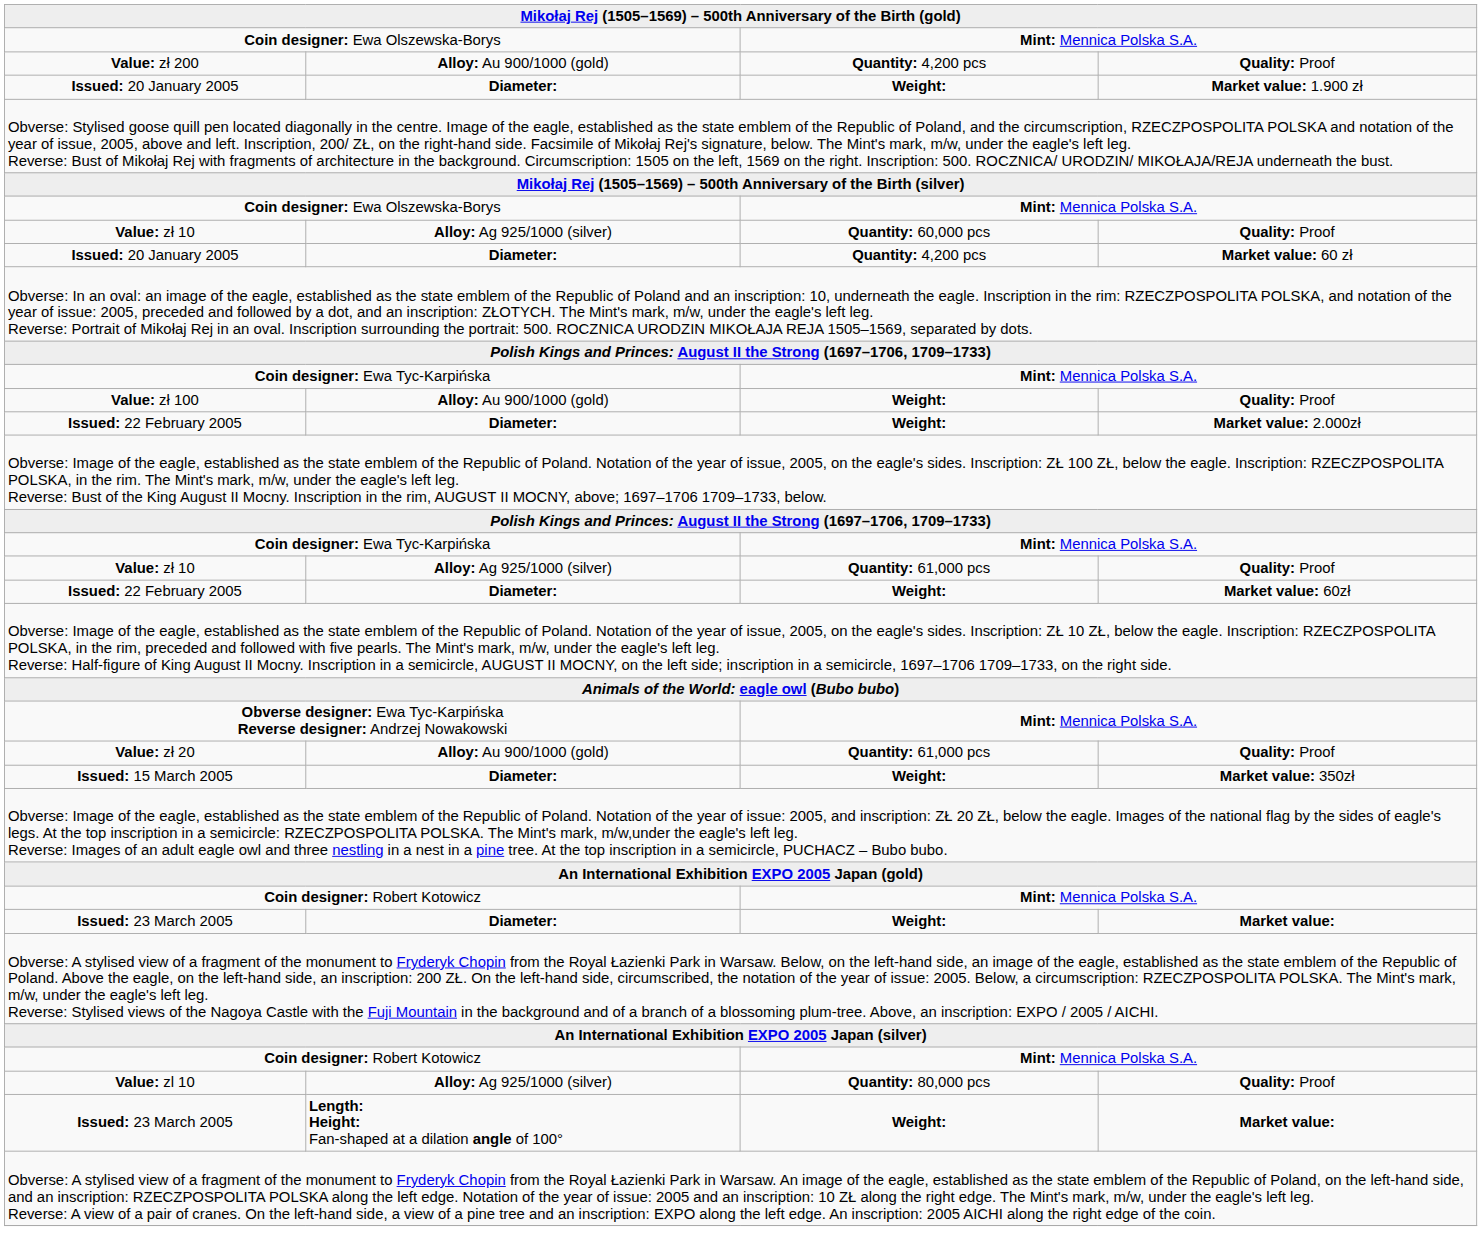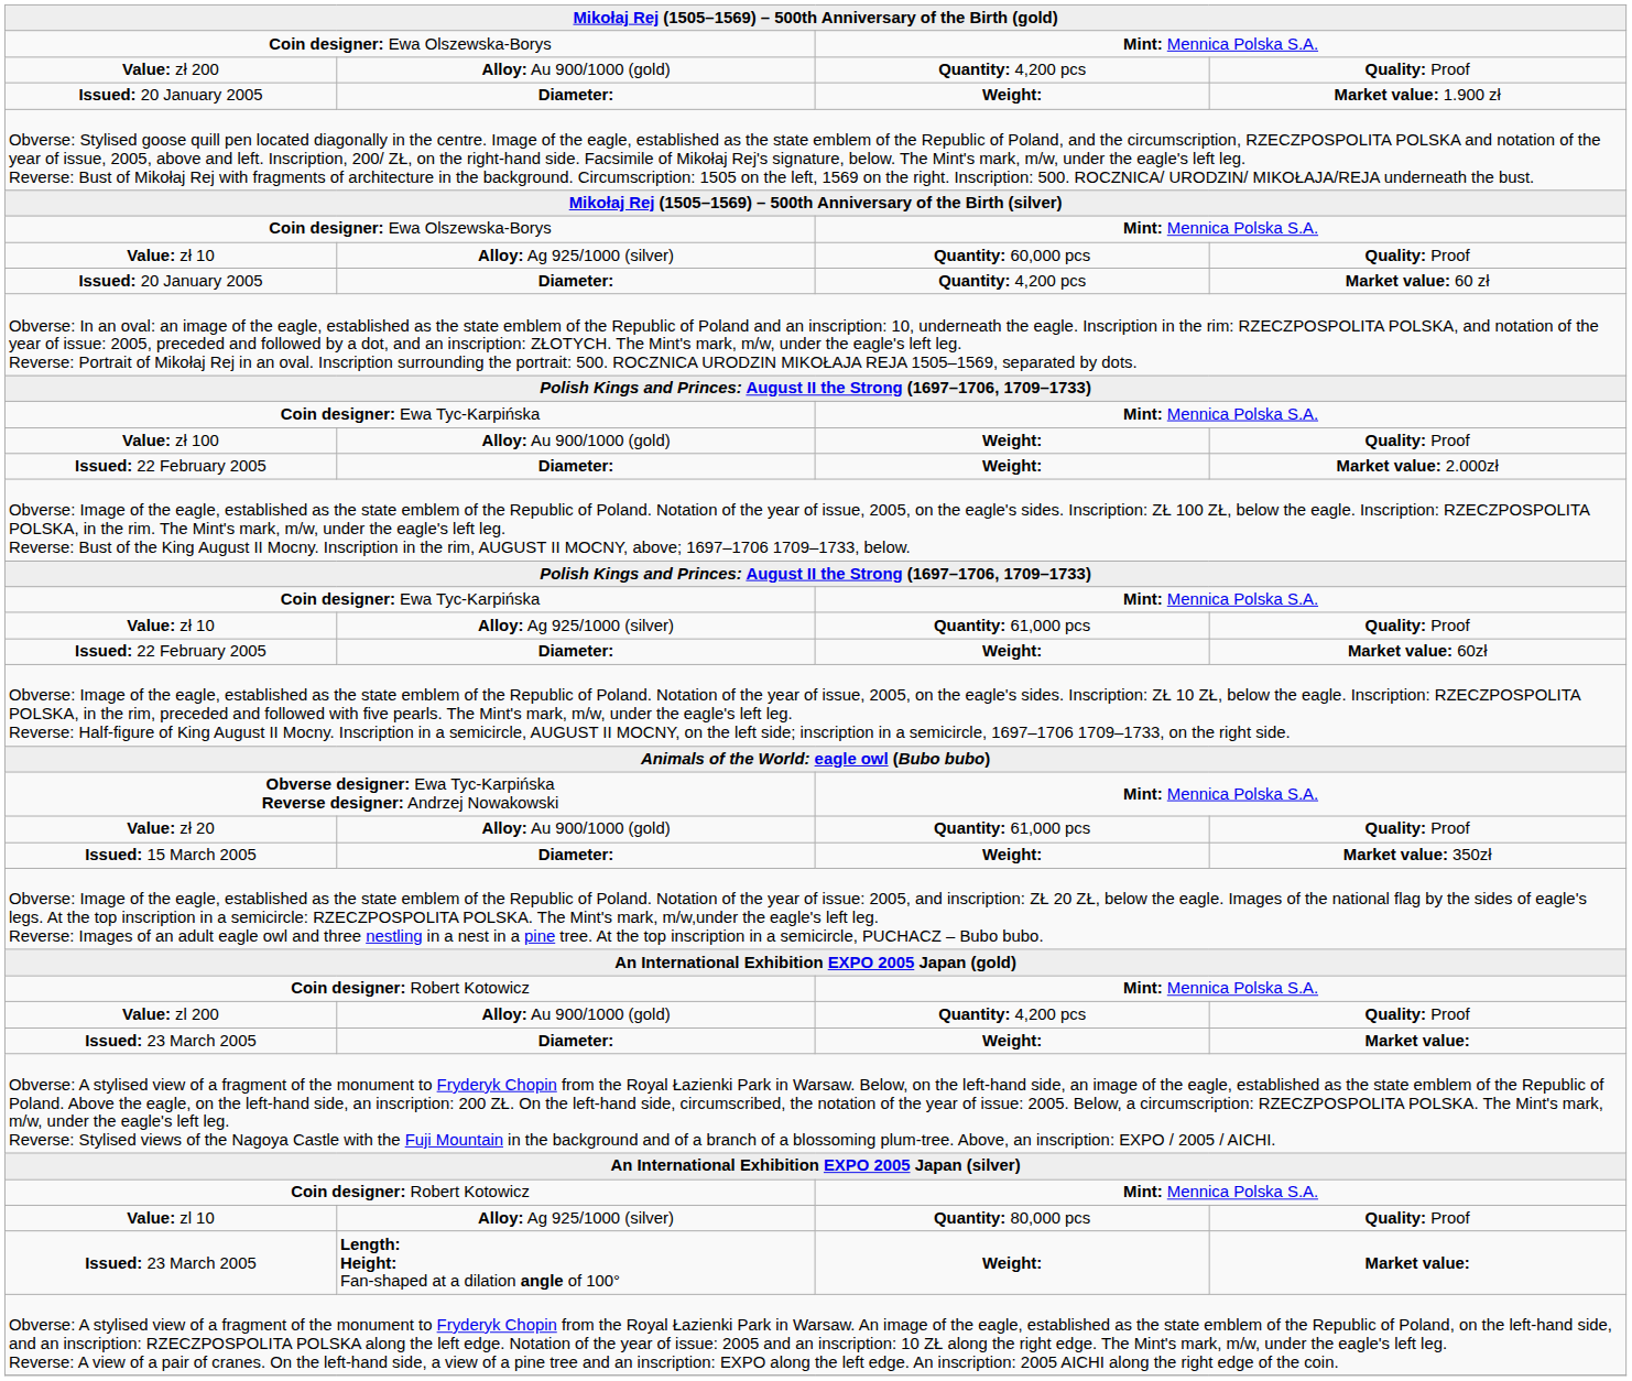+ row: Value: zl 200 | Alloy: Au 900/1000 (gold) | Quantity: 4,200 pcs | Quality: Proof
